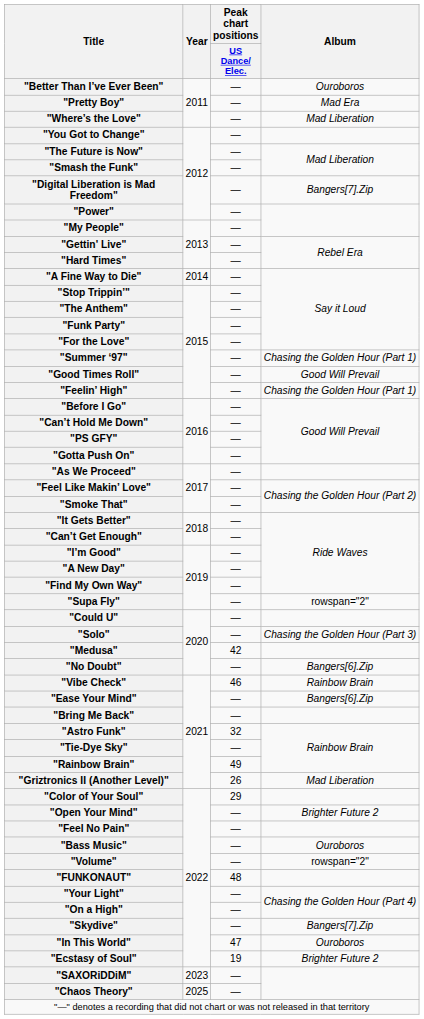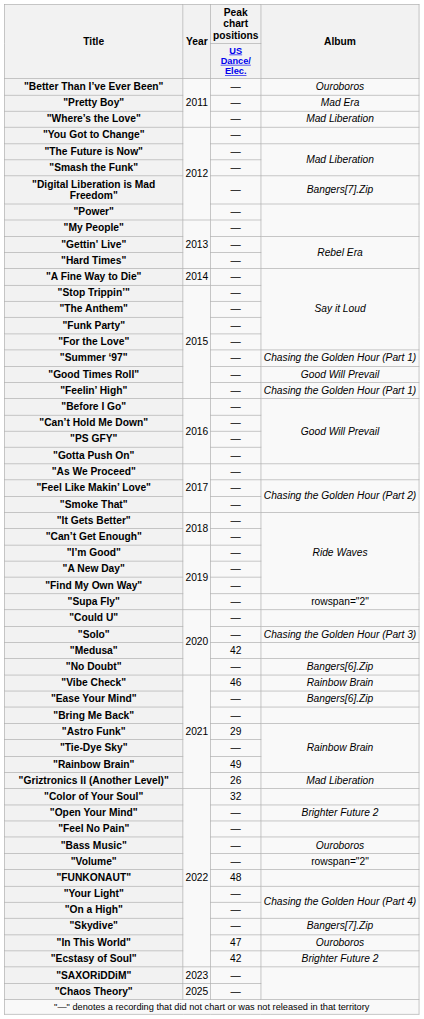"Astro Funk" | Peak chart positions / US Dance/ Elec.: 32 -> 29
"Color of Your Soul" | Peak chart positions / US Dance/ Elec.: 29 -> 32
"Ecstasy of Soul" | Peak chart positions / US Dance/ Elec.: 19 -> 42
